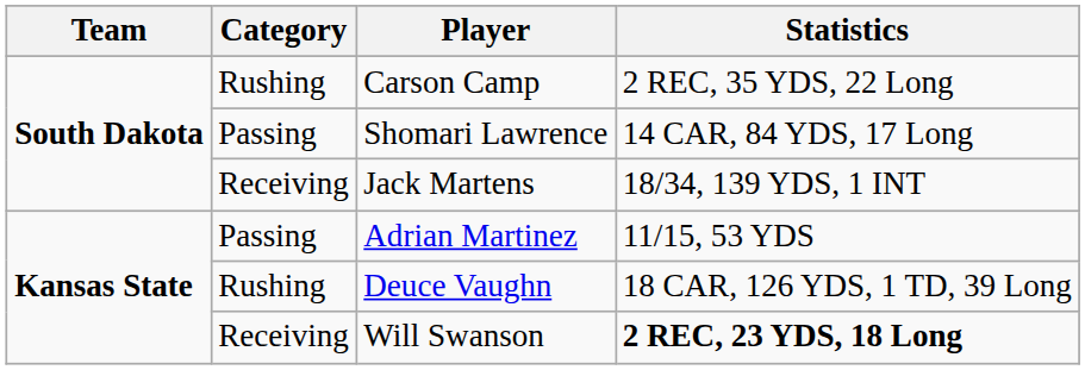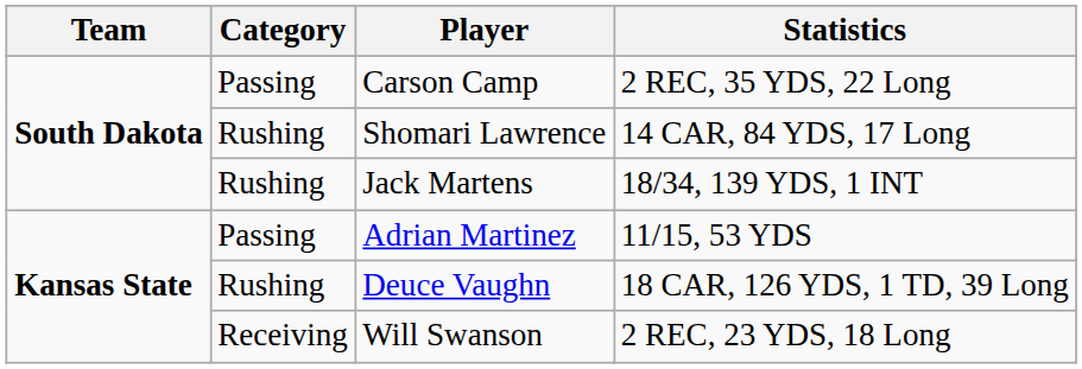Carson Camp | Category: Rushing -> Passing
Shomari Lawrence | Category: Passing -> Rushing
Jack Martens | Category: Receiving -> Rushing
Will Swanson | Statistics: bold -> normal
